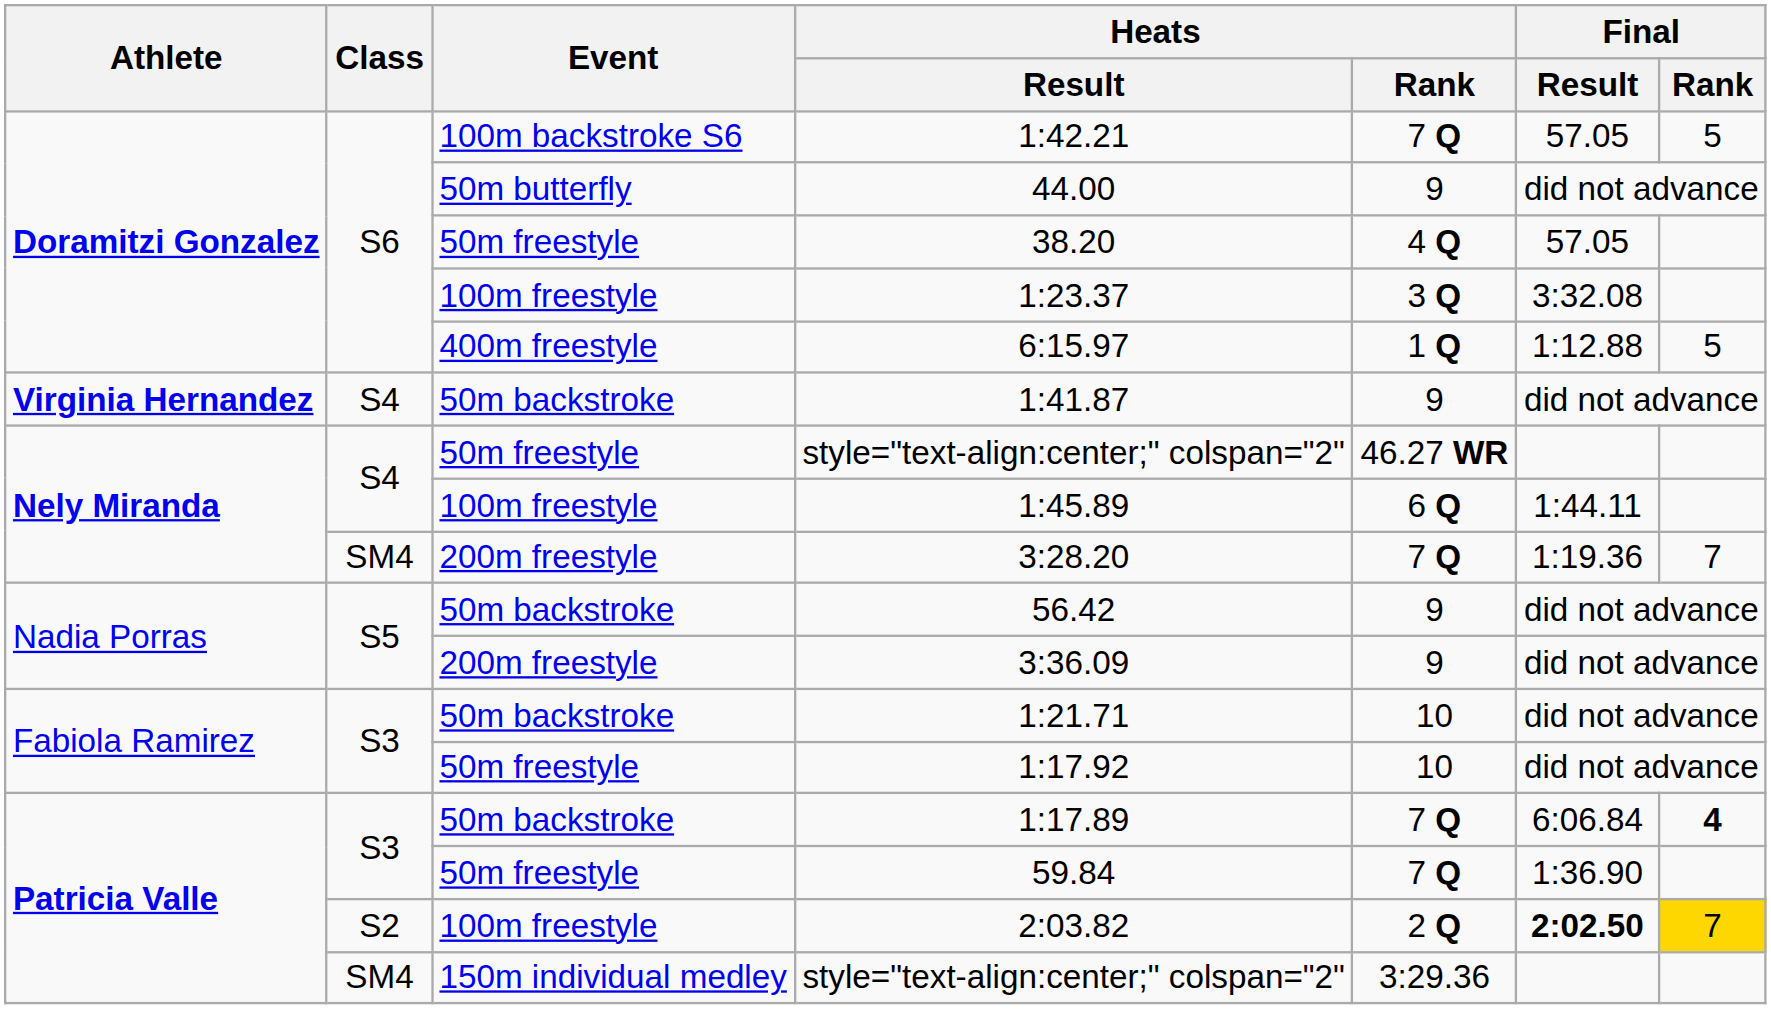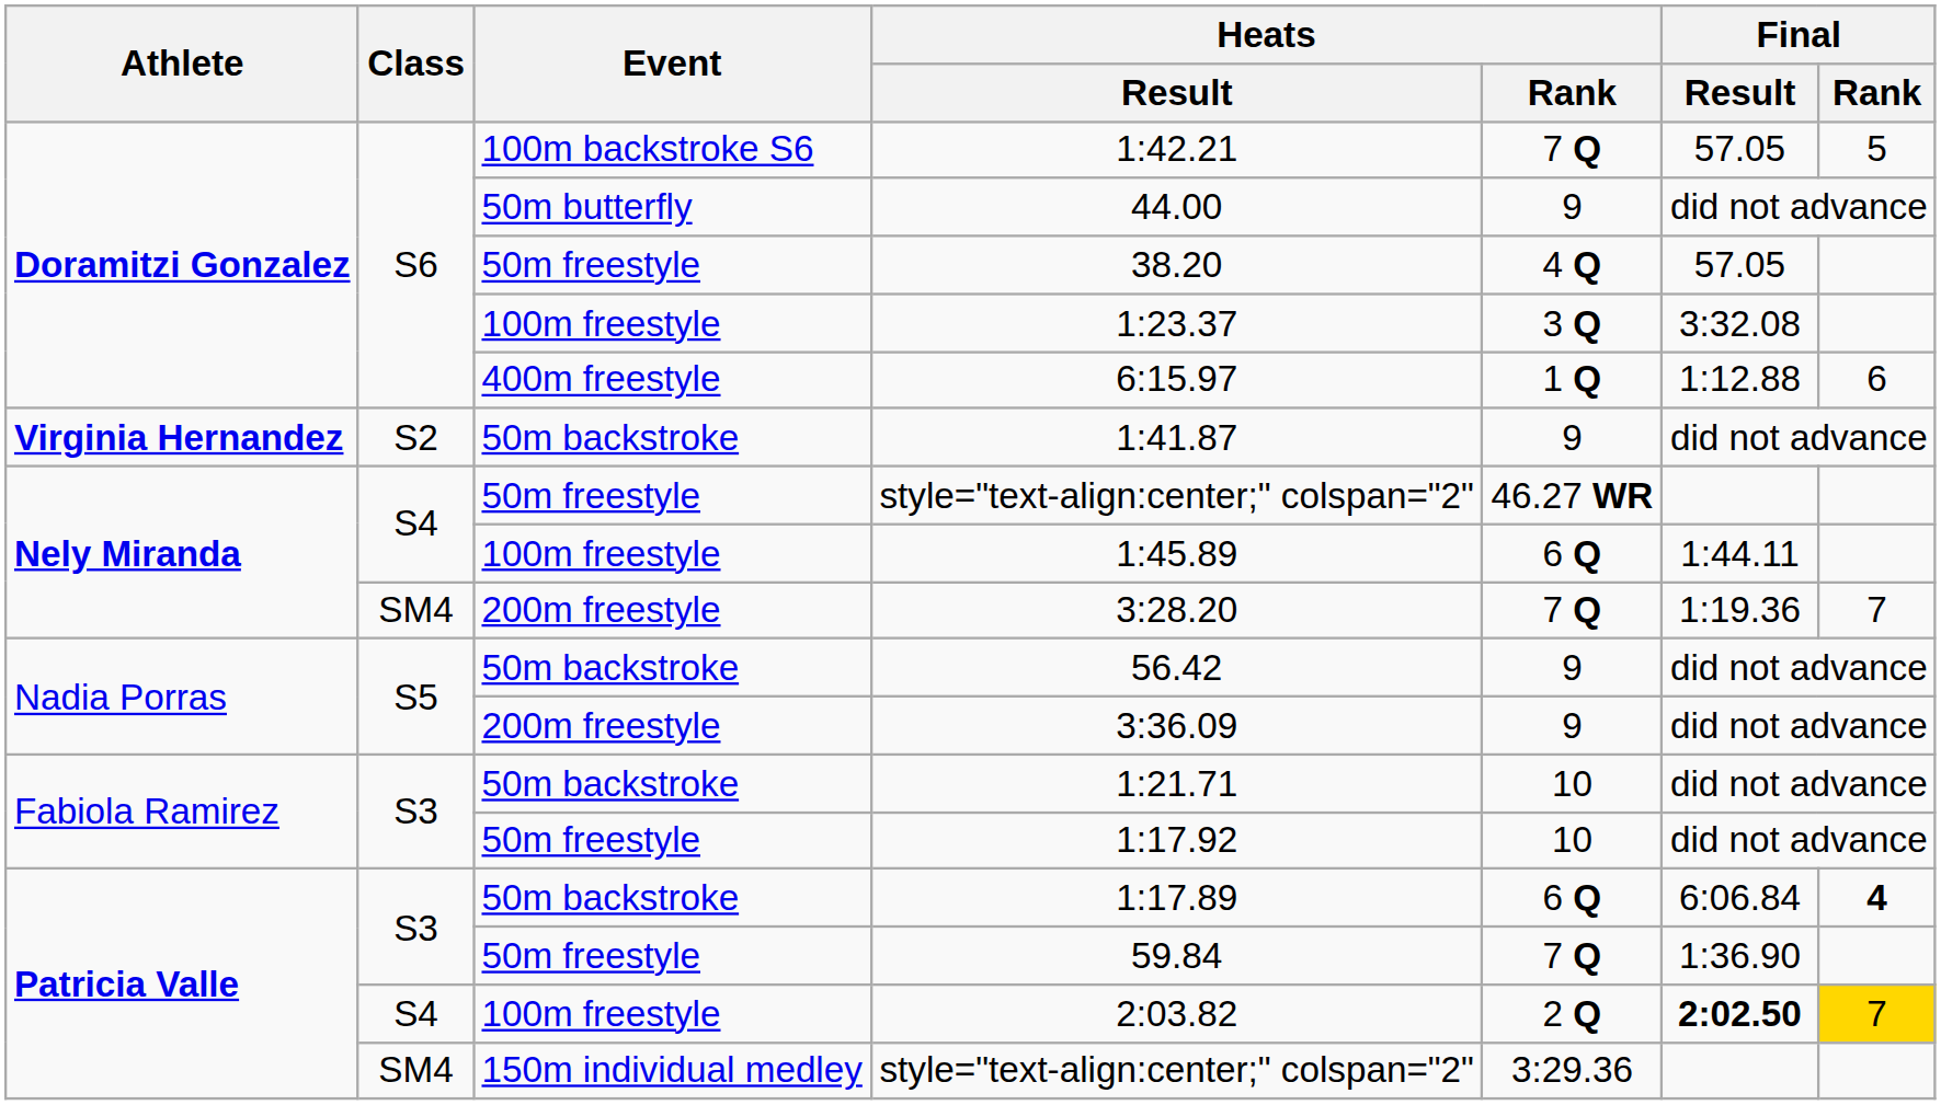6:15.97 | Final / Rank: 5 -> 6
1:41.87 | Class: S4 -> S2
1:17.89 | Heats / Rank: 7 Q -> 6 Q
2:03.82 | Class: S2 -> S4
